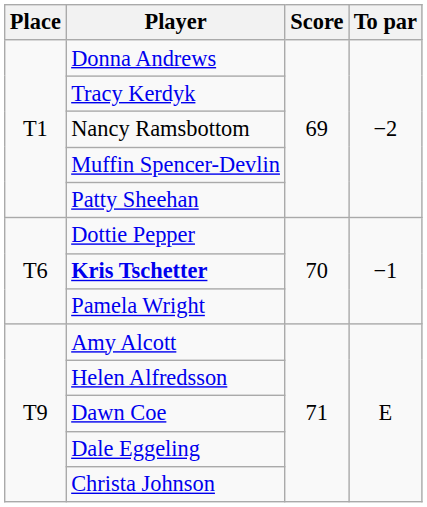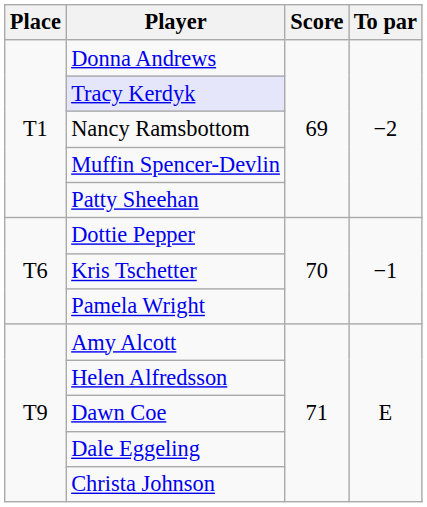Tracy Kerdyk | Player: no background -> lavender background
Kris Tschetter | Player: bold -> normal
